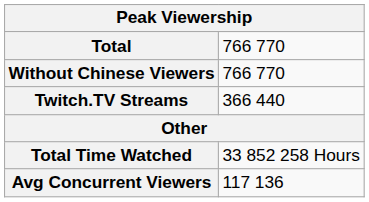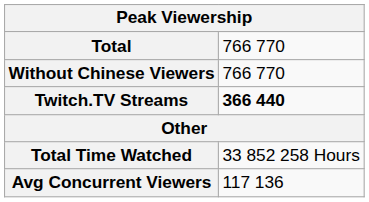Twitch.TV Streams | column 2: normal -> bold
